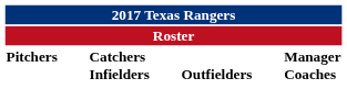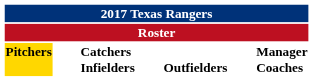Pitchers | column 1: no background -> gold background
